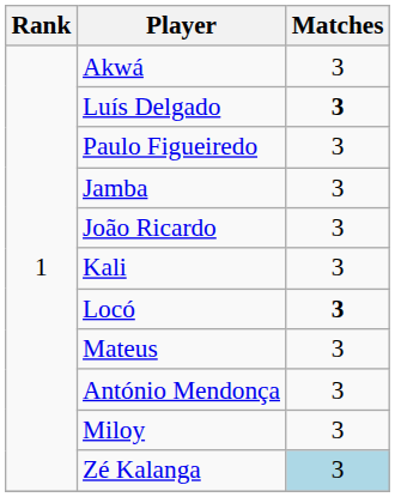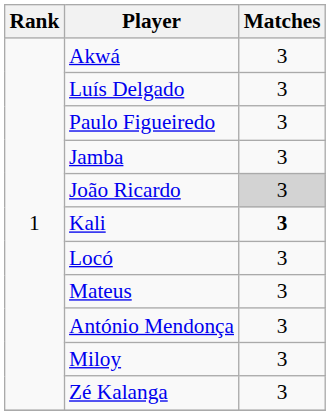Luís Delgado | Matches: bold -> normal
João Ricardo | Matches: no background -> lightgrey background
Kali | Matches: normal -> bold
Locó | Matches: bold -> normal
Zé Kalanga | Matches: lightblue background -> no background
